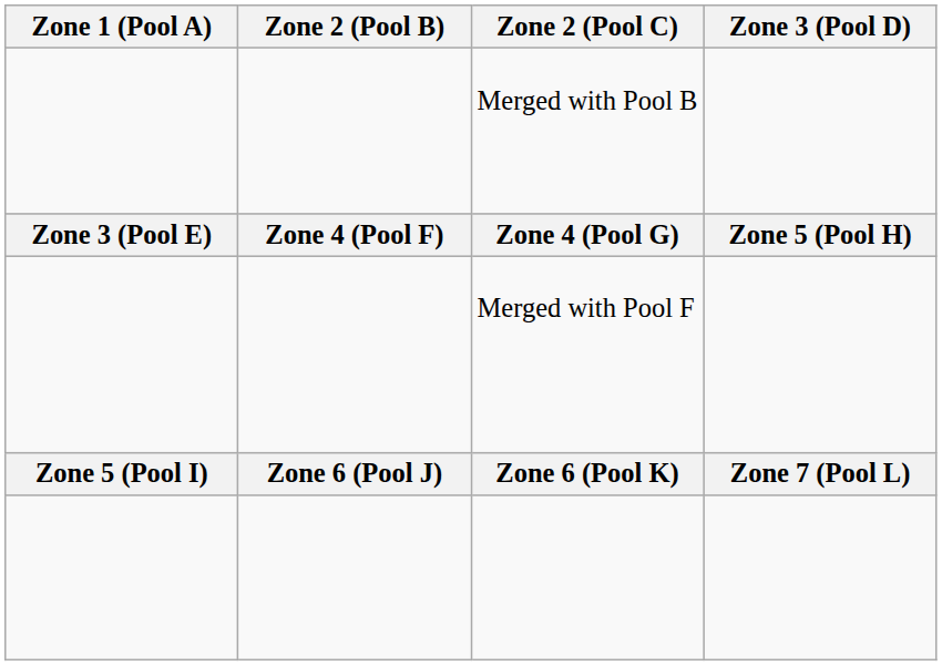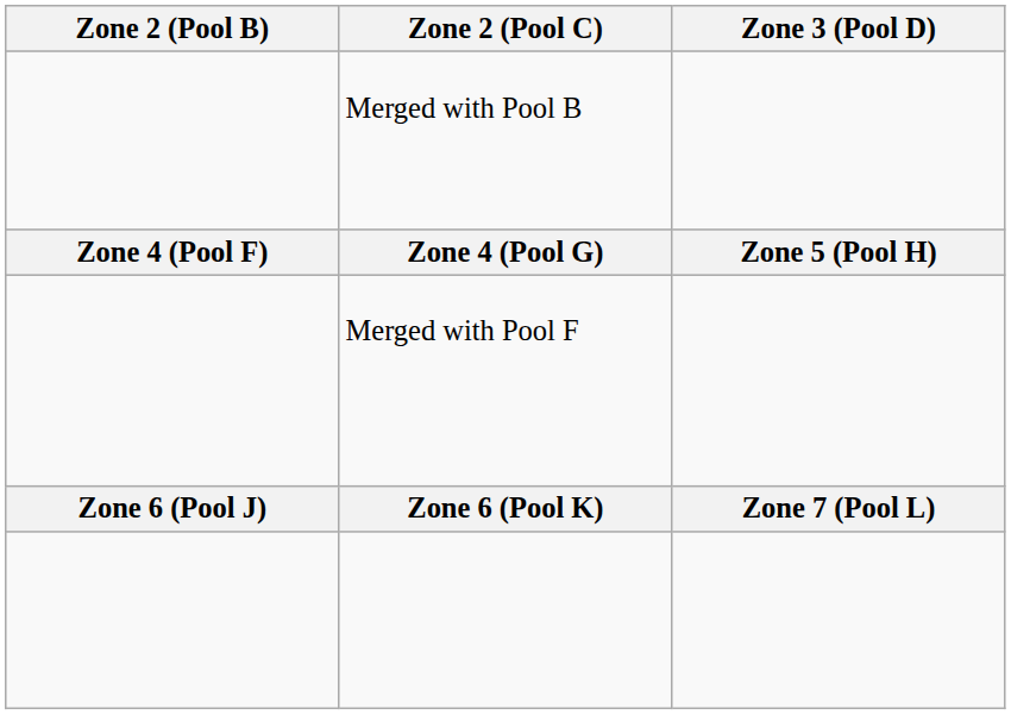- column: Zone 1 (Pool A) | Zone 3 (Pool E) | Zone 5 (Pool I)
